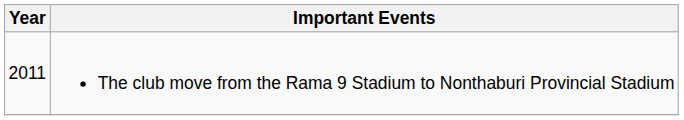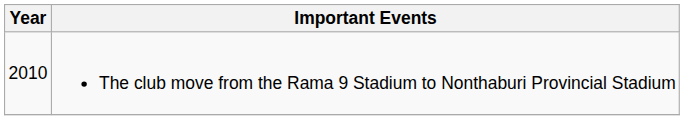row 2 | Year: 2011 -> 2010
